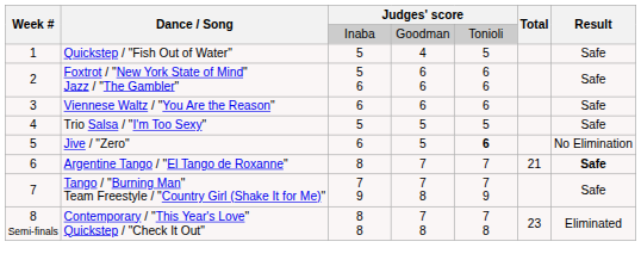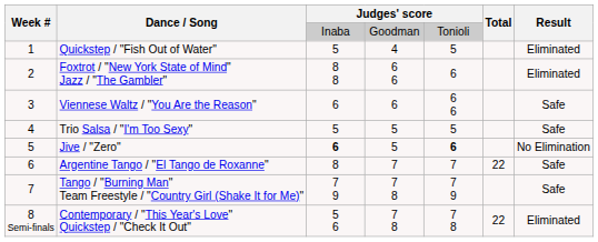Quickstep / "Fish Out of Water" | Result: Safe -> Eliminated
Foxtrot / "New York State of Mind" Jazz / "The Gambler" | column 3: 5 6 -> 8 8
Foxtrot / "New York State of Mind" Jazz / "The Gambler" | column 5: 6 6 -> 6
Foxtrot / "New York State of Mind" Jazz / "The Gambler" | Result: Safe -> Eliminated
Viennese Waltz / "You Are the Reason" | column 5: 6 -> 6 6
Jive / "Zero" | column 3: normal -> bold
Argentine Tango / "El Tango de Roxanne" | Total: 21 -> 22
Argentine Tango / "El Tango de Roxanne" | Result: bold -> normal
Contemporary / "This Year's Love" Quickstep / "Check It Out" | column 3: 8 8 -> 5 6
Contemporary / "This Year's Love" Quickstep / "Check It Out" | Total: 23 -> 22
